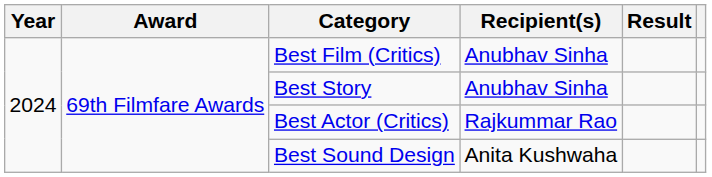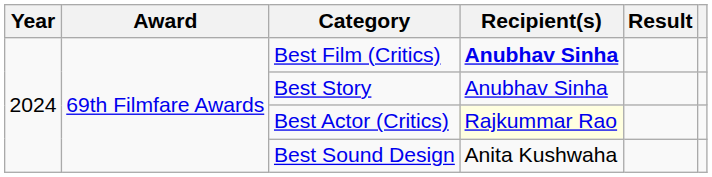Best Film (Critics) | Recipient(s): normal -> bold
Best Actor (Critics) | Recipient(s): no background -> lightyellow background
